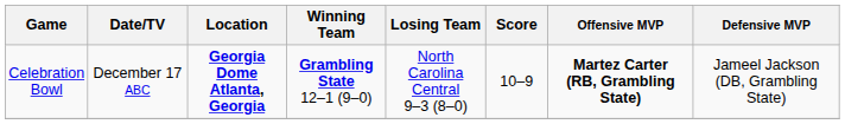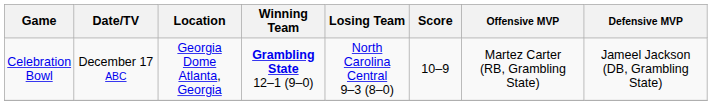Celebration Bowl | Location: bold -> normal
Celebration Bowl | Offensive MVP: bold -> normal
